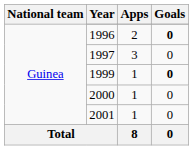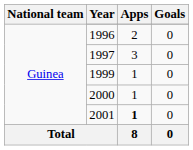1996 | Goals: bold -> normal
1999 | Goals: bold -> normal
2001 | Apps: normal -> bold
